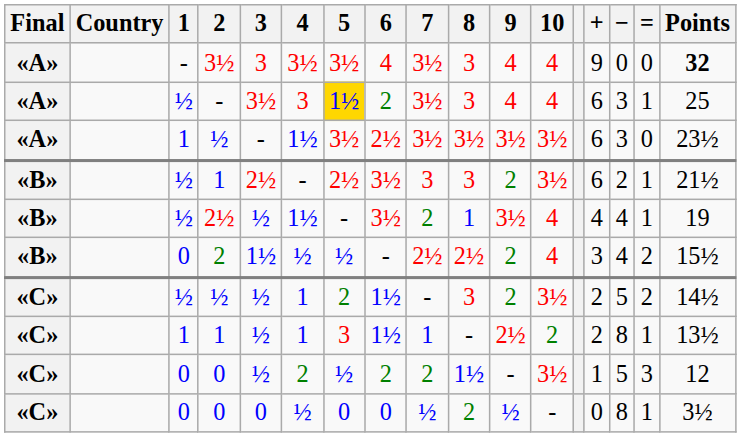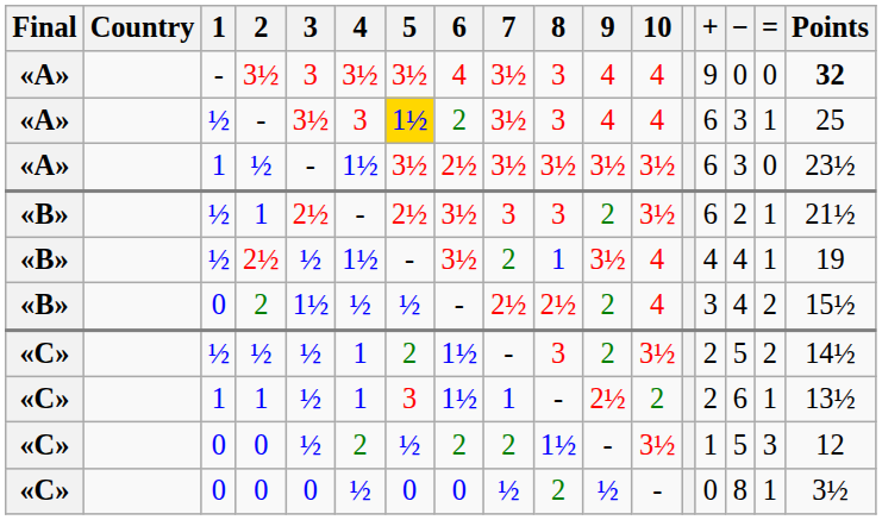row 9 | −: 8 -> 6
